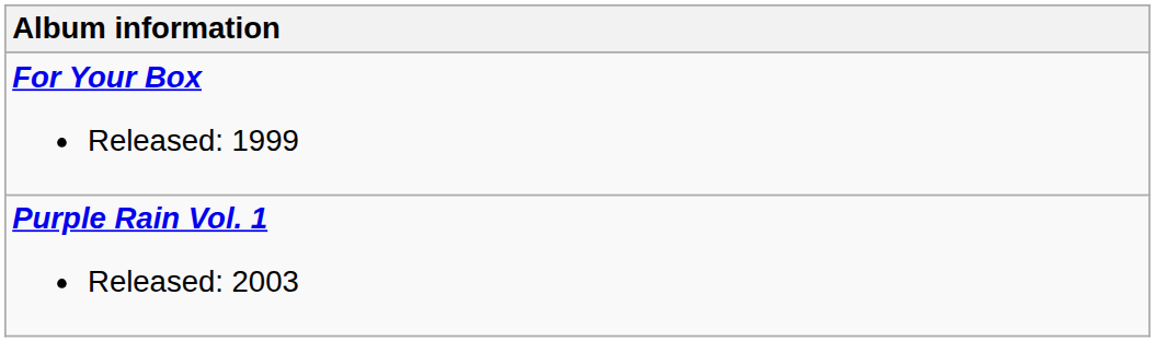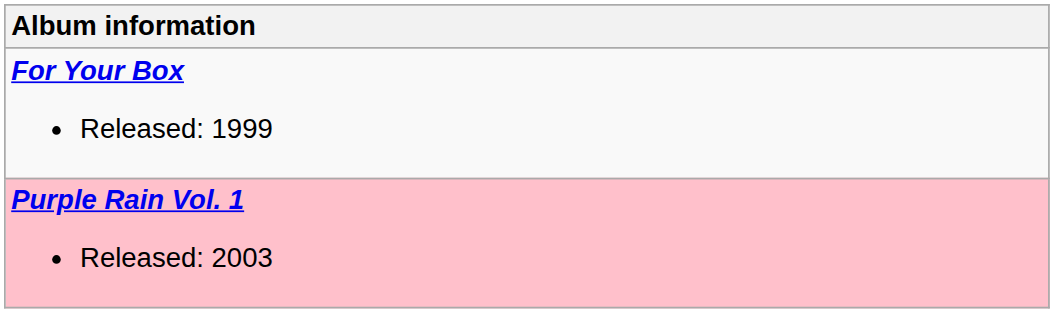row 3 | column 1: no background -> pink background
